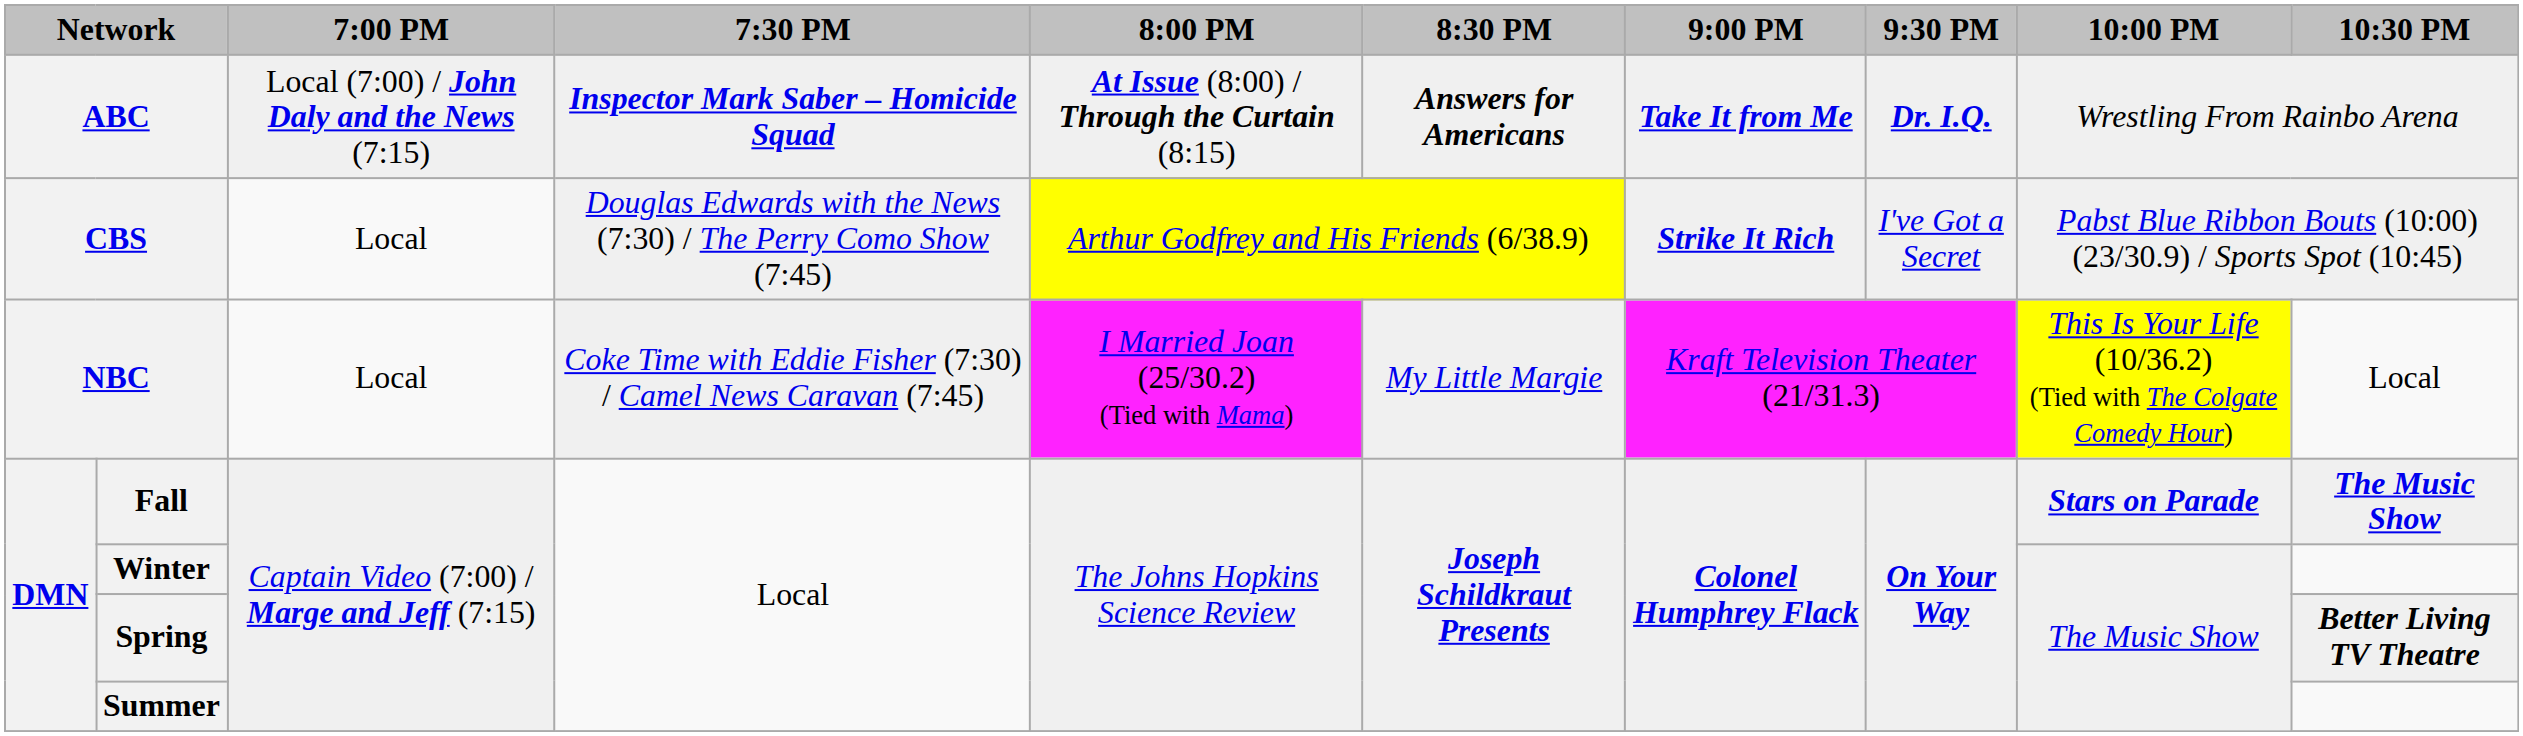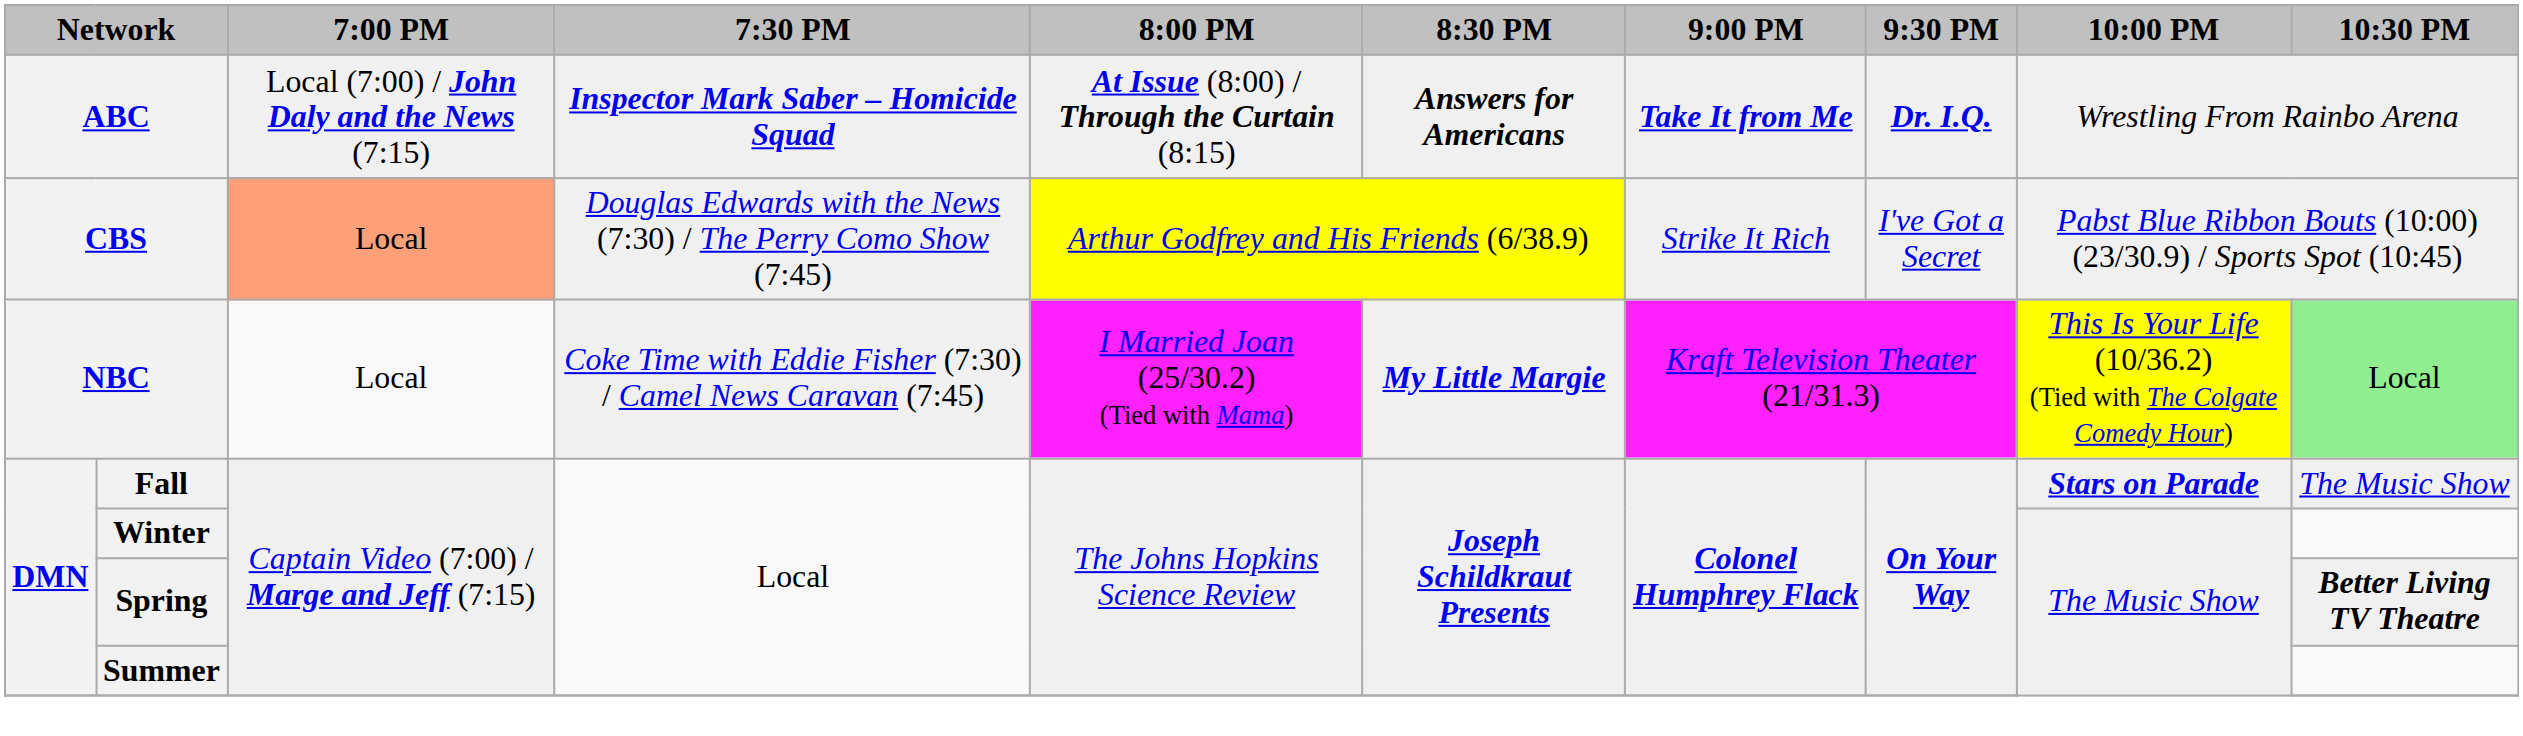CBS | 7:00 PM: no background -> lightsalmon background
CBS | 9:00 PM: bold -> normal
NBC | 8:30 PM: normal -> bold
NBC | 10:30 PM: no background -> lightgreen background
Fall | 10:30 PM: bold -> normal
